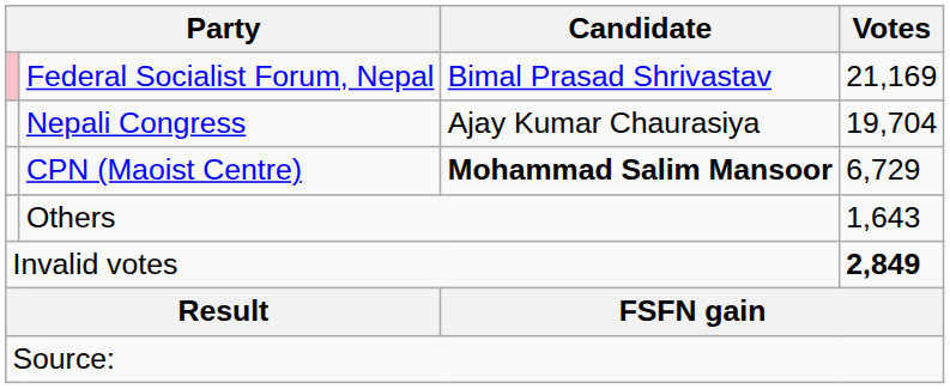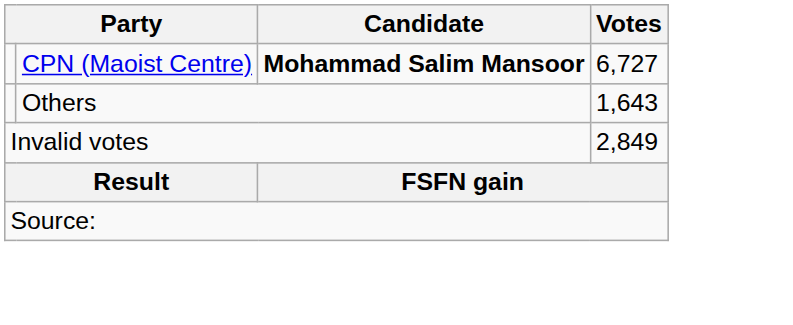- row: Federal Socialist Forum, Nepal | Bimal Prasad Shrivastav | 21,169
- row: Nepali Congress | Ajay Kumar Chaurasiya | 19,704
CPN (Maoist Centre) | Votes: 6,729 -> 6,727
Invalid votes | Votes: bold -> normal
